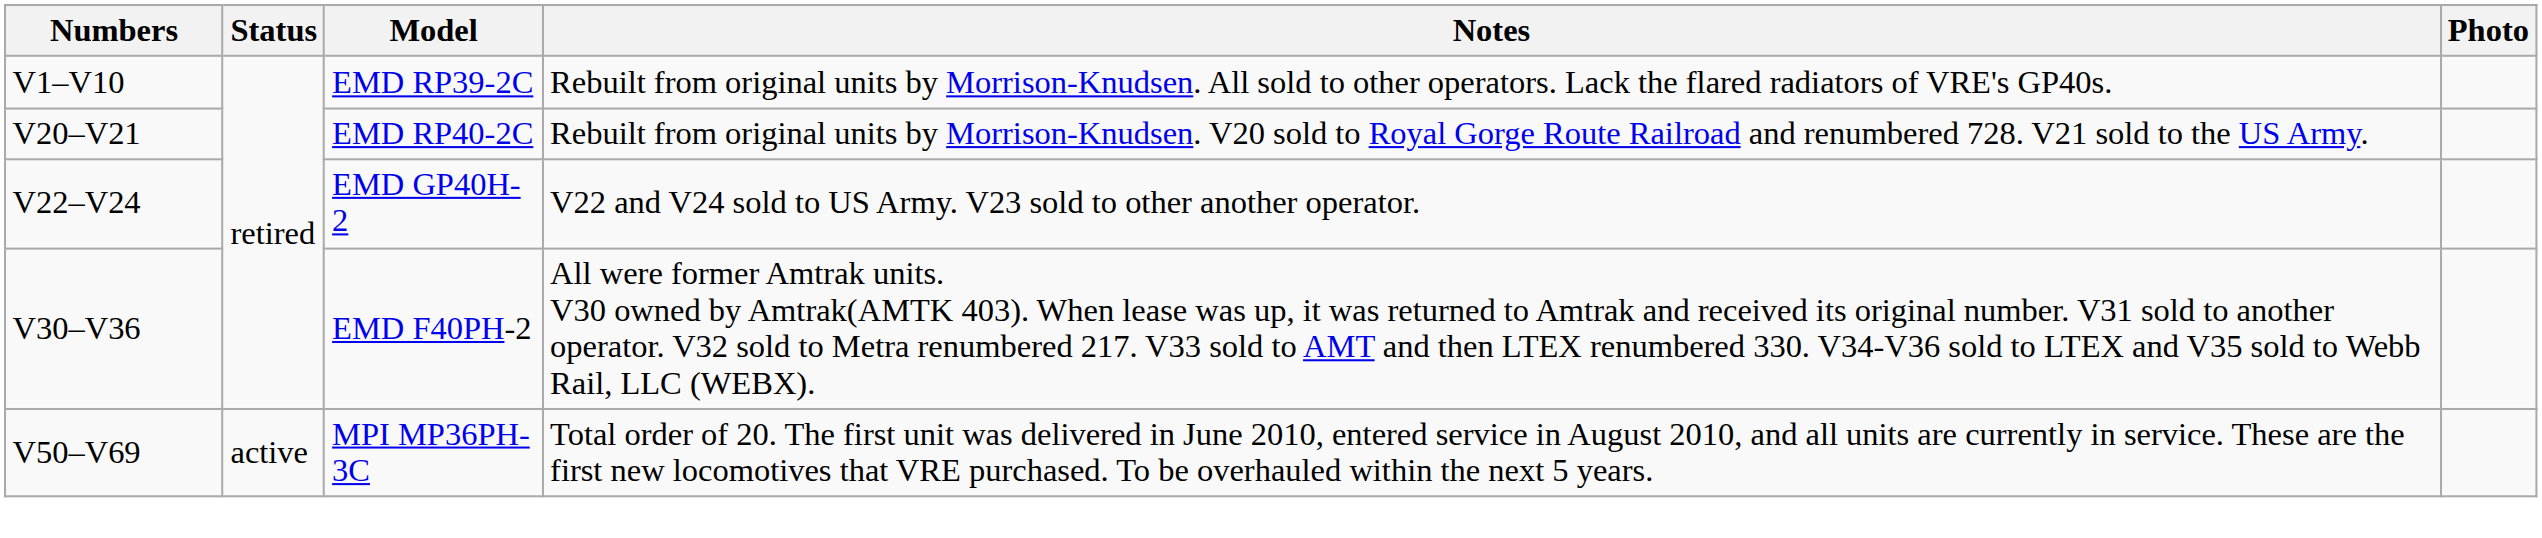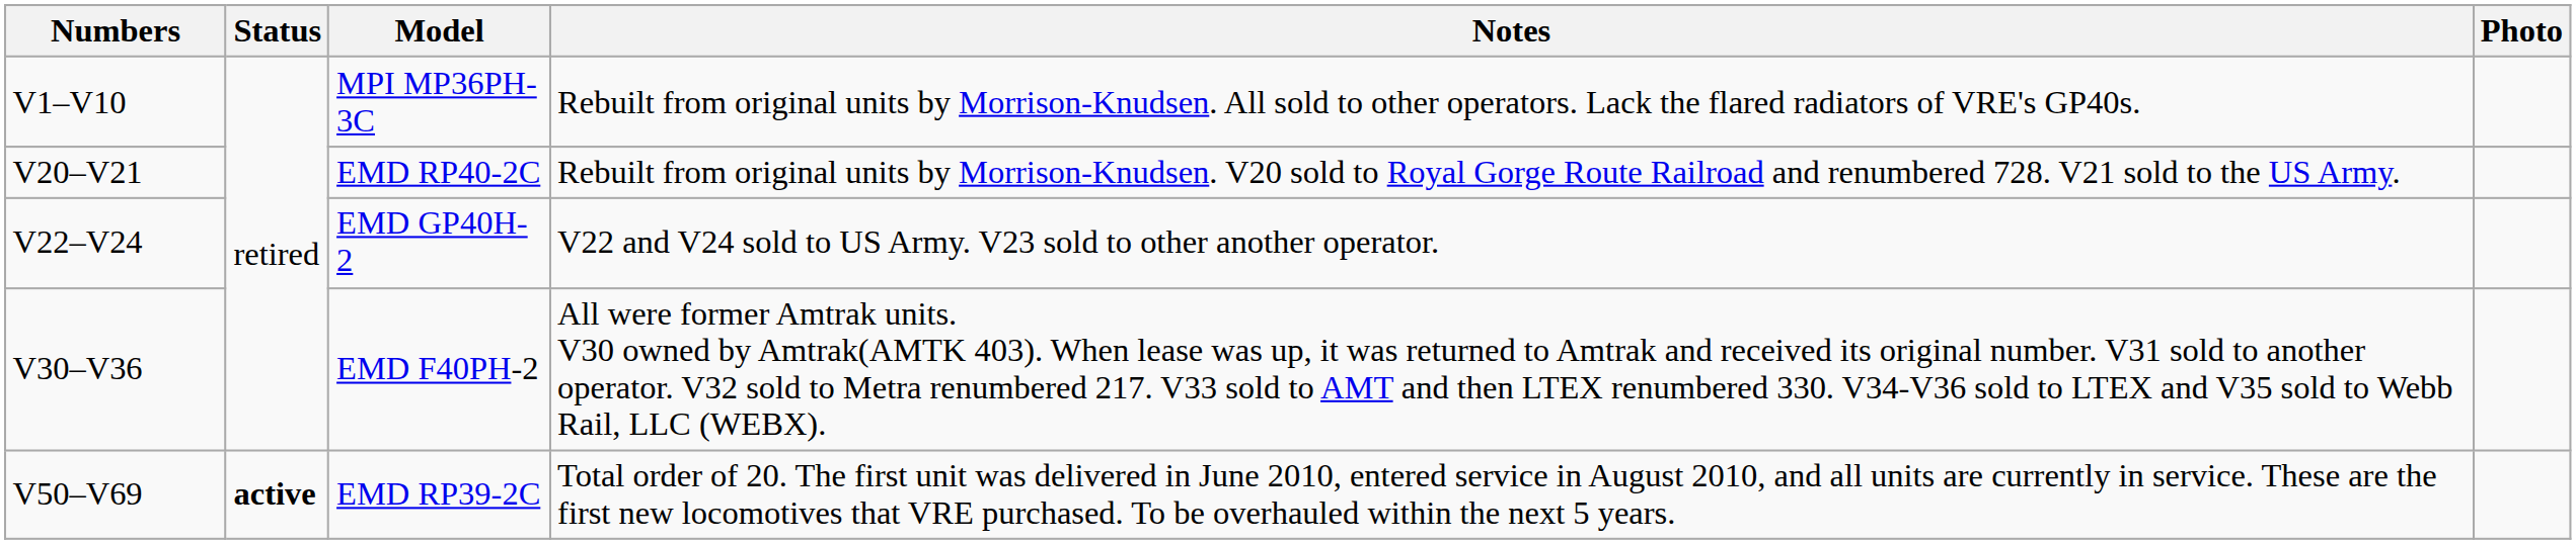V1–V10 | Model: EMD RP39-2C -> MPI MP36PH-3C
V50–V69 | Status: normal -> bold
V50–V69 | Model: MPI MP36PH-3C -> EMD RP39-2C
